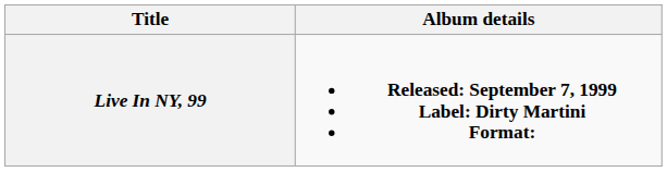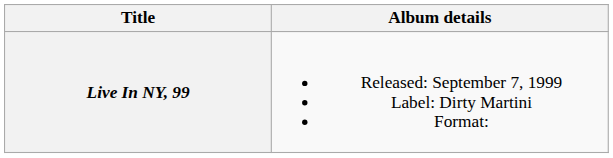Live In NY, 99 | Album details: bold -> normal
